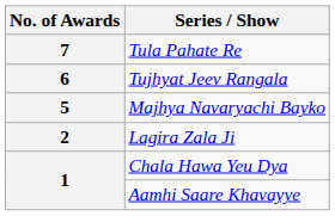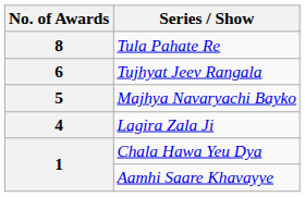Tula Pahate Re | No. of Awards: 7 -> 8
Lagira Zala Ji | No. of Awards: 2 -> 4
